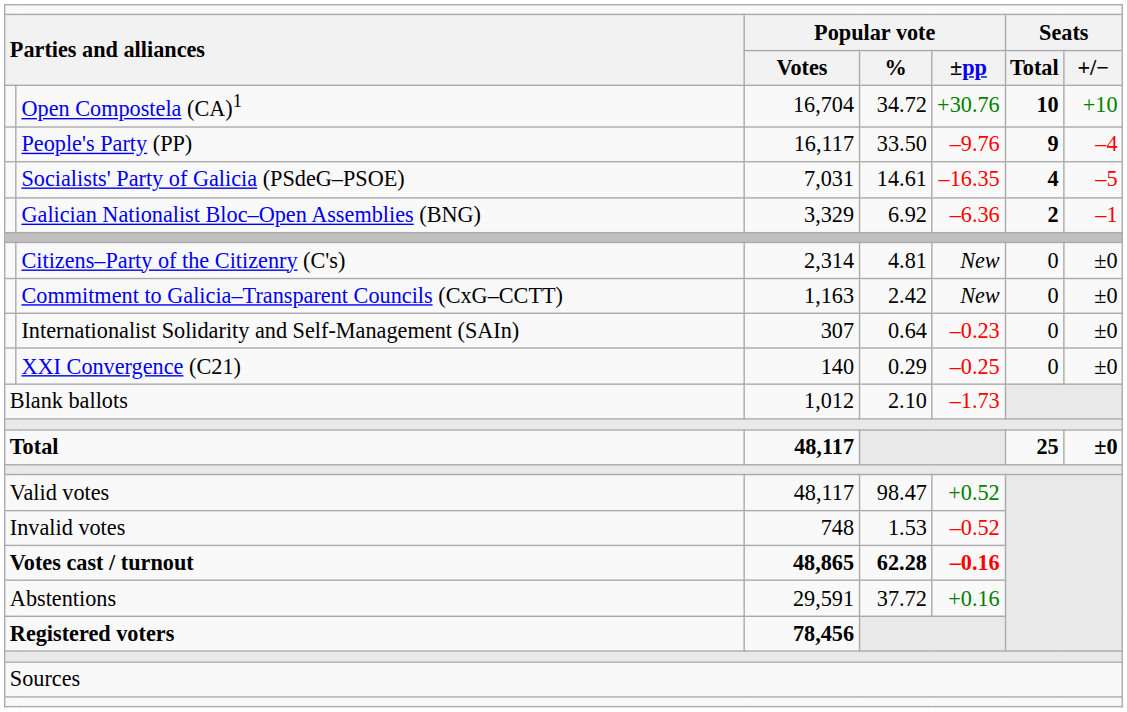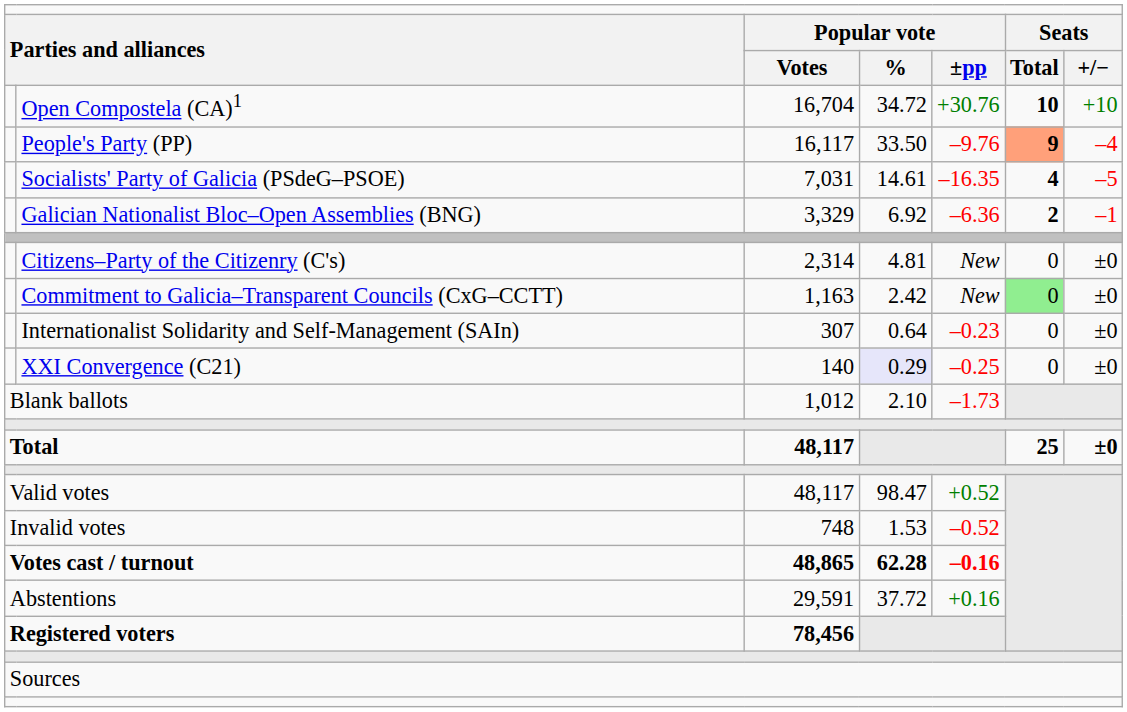People's Party (PP) | column 6: no background -> lightsalmon background
Commitment to Galicia–Transparent Councils (CxG–CCTT) | column 6: no background -> lightgreen background
XXI Convergence (C21) | column 4: no background -> lavender background
